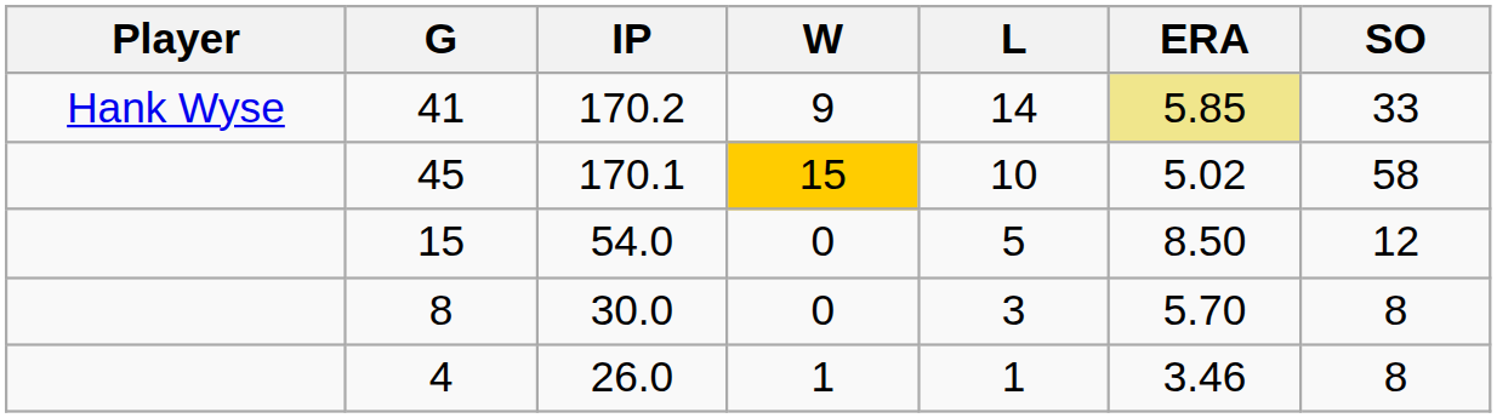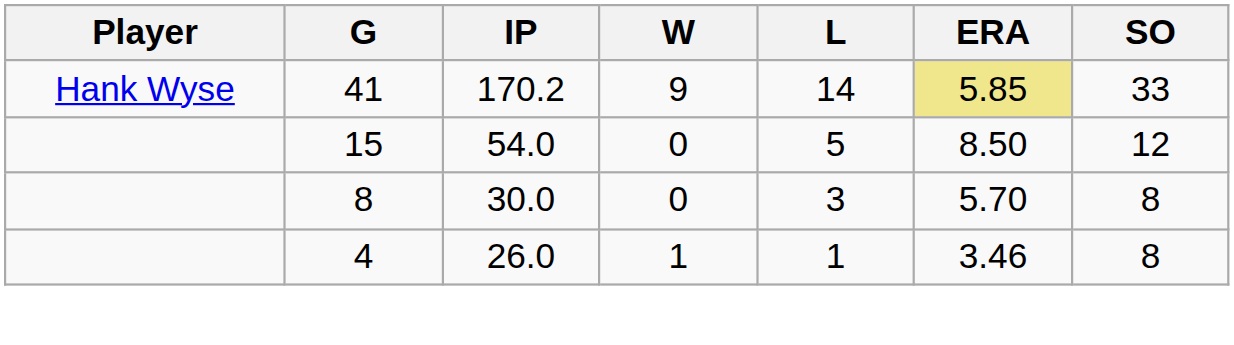- row: 45 | 170.1 | 15 | 10 | 5.02 | 58
